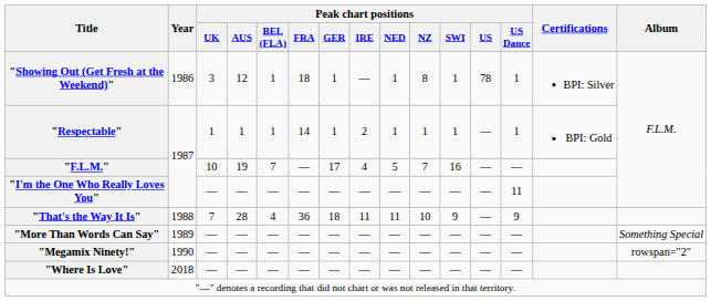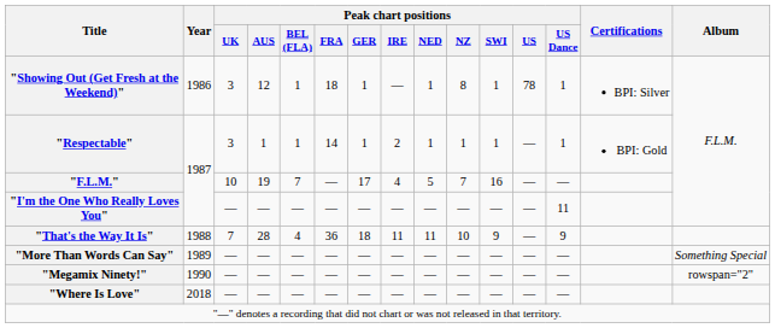"Respectable" | Peak chart positions / UK: 1 -> 3
